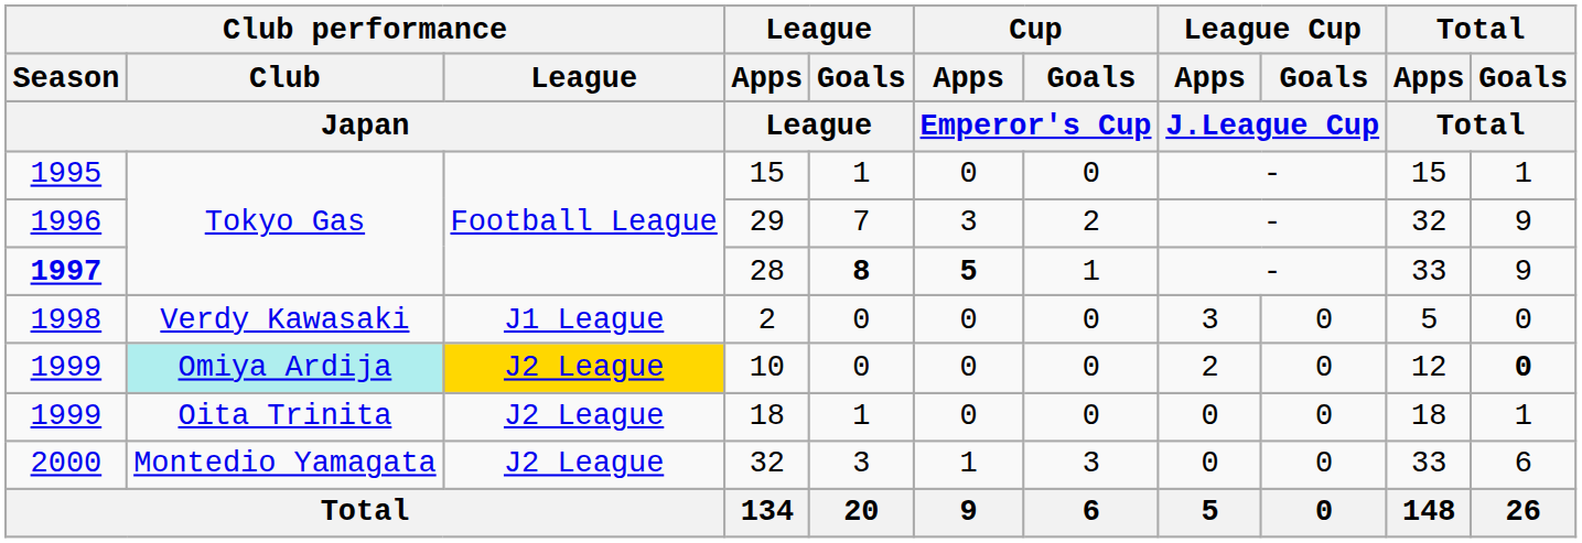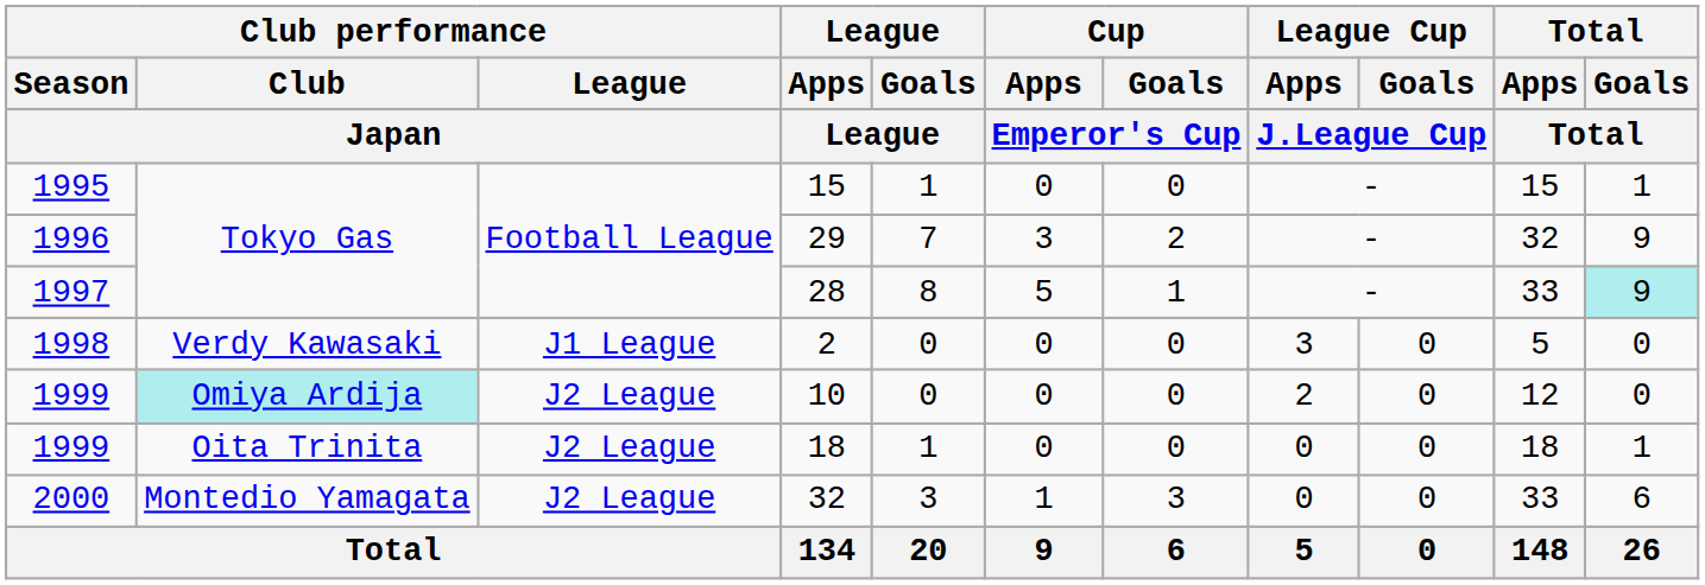28 | Club performance / Season / Japan: bold -> normal
28 | League / Goals / League: bold -> normal
28 | Cup / Apps / Emperor's Cup: bold -> normal
28 | Total / Goals / Total: no background -> paleturquoise background
10 | Club performance / League / Japan: gold background -> no background
10 | Total / Goals / Total: bold -> normal
